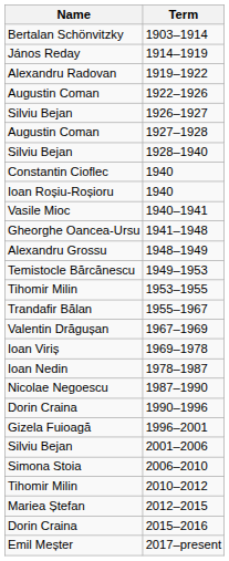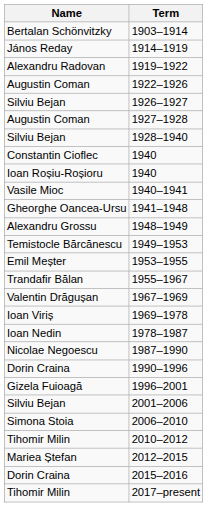row 15 | Name: Tihomir Milin -> Emil Meșter
row 28 | Name: Emil Meșter -> Tihomir Milin
